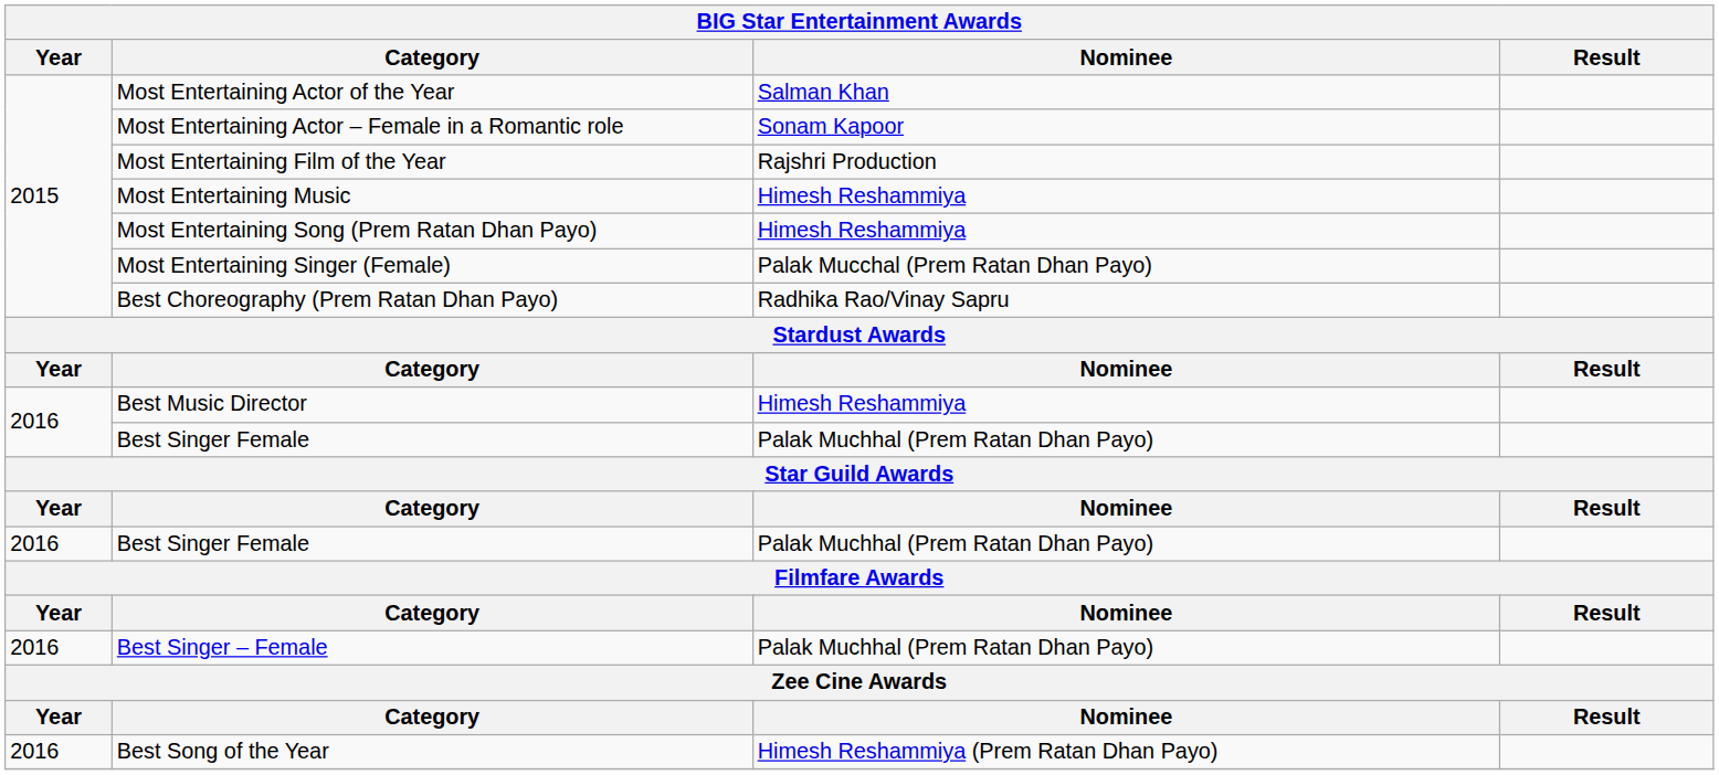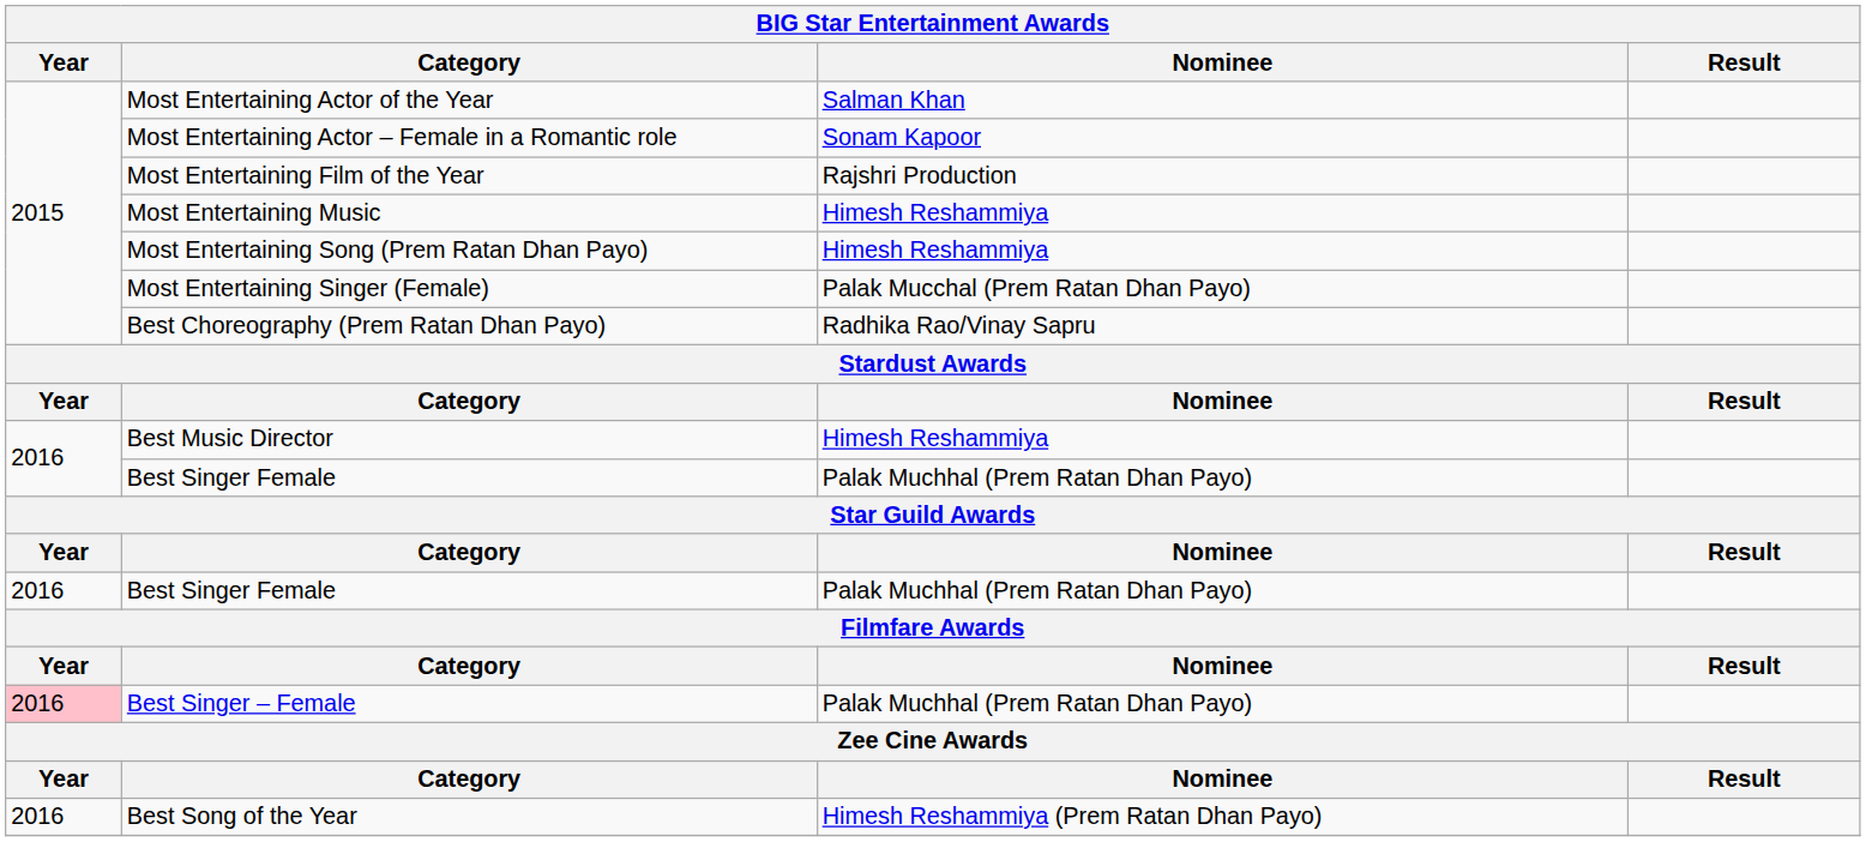Best Singer – Female | Year: no background -> pink background
